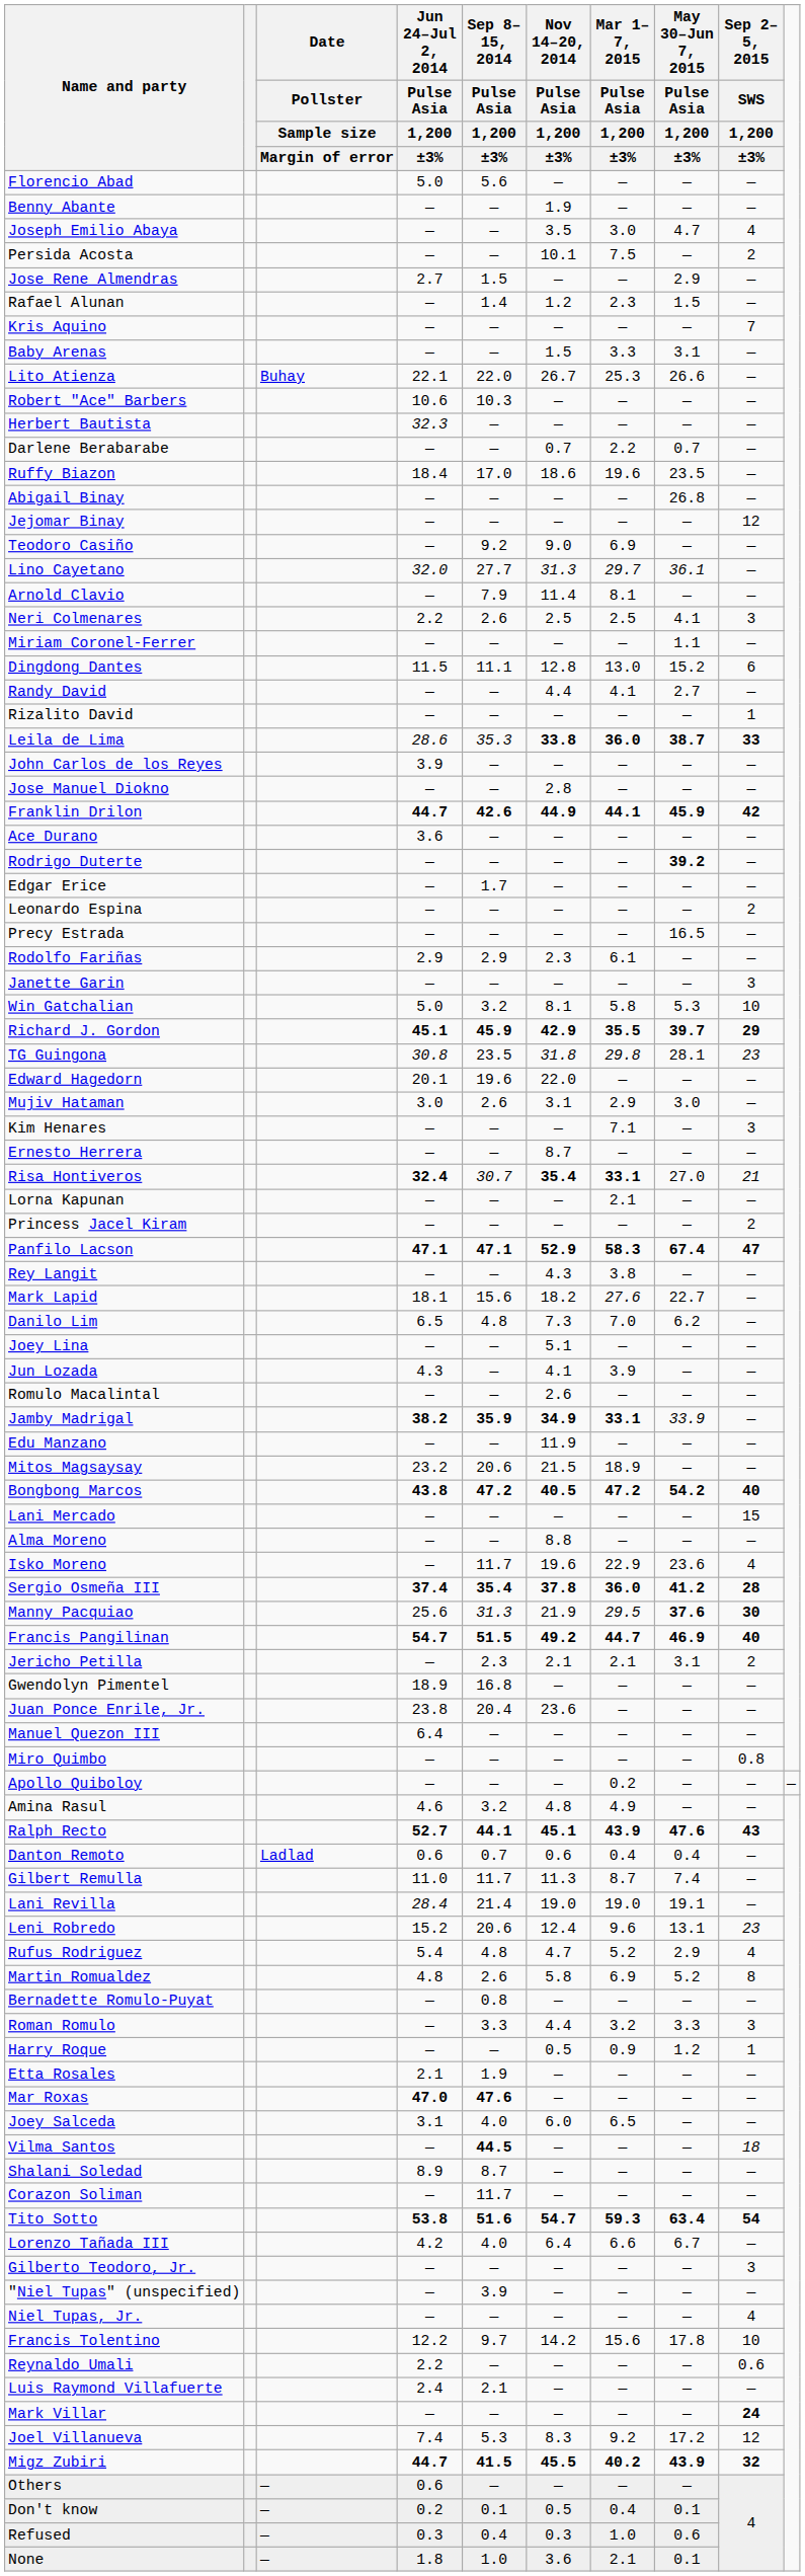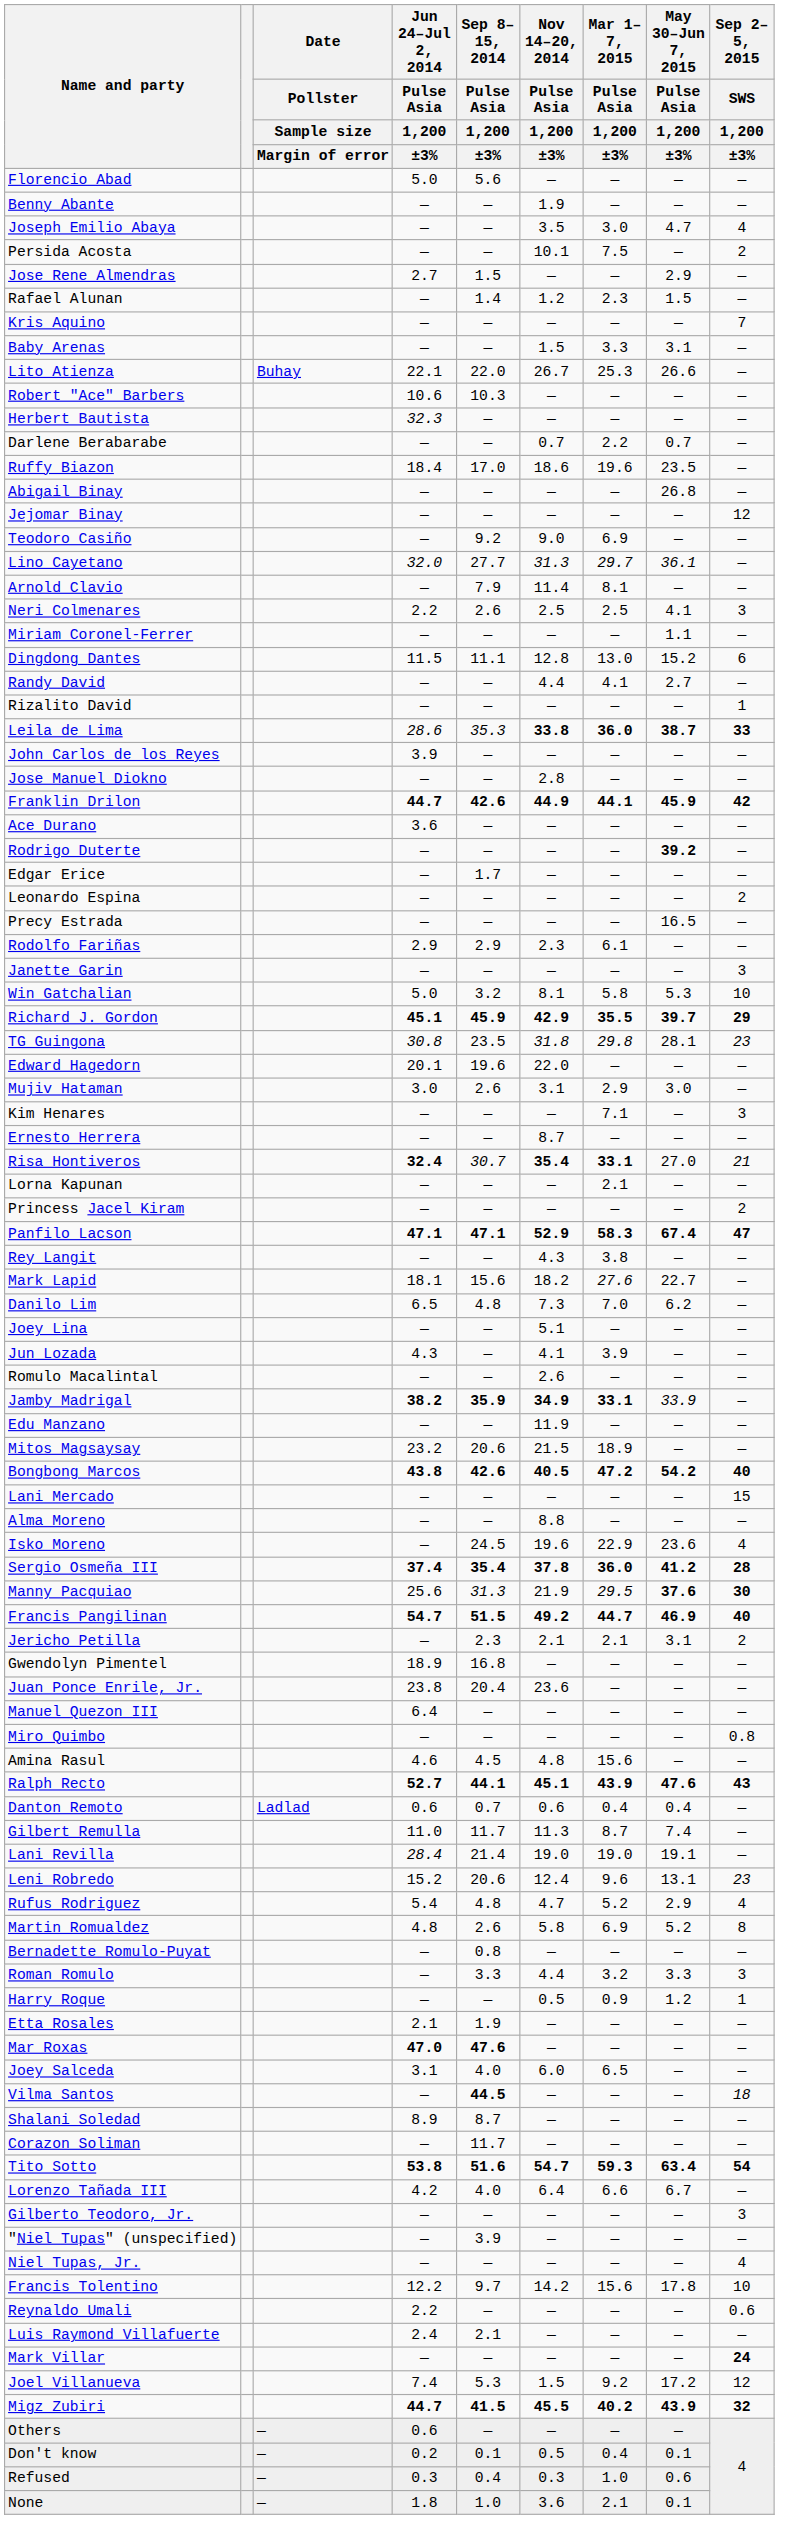Bongbong Marcos | Sep 8–15, 2014 / Pulse Asia / 1,200 / ±3%: 47.2 -> 42.6
Isko Moreno | Sep 8–15, 2014 / Pulse Asia / 1,200 / ±3%: 11.7 -> 24.5
- row: Apollo Quiboloy | — | — | — | 0.2 | — | — | —
Amina Rasul | Sep 8–15, 2014 / Pulse Asia / 1,200 / ±3%: 3.2 -> 4.5
Amina Rasul | Mar 1–7, 2015 / Pulse Asia / 1,200 / ±3%: 4.9 -> 15.6
Joel Villanueva | Nov 14–20, 2014 / Pulse Asia / 1,200 / ±3%: 8.3 -> 1.5
